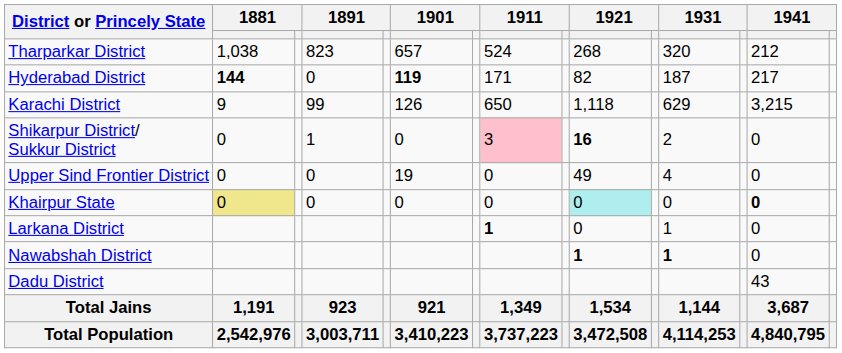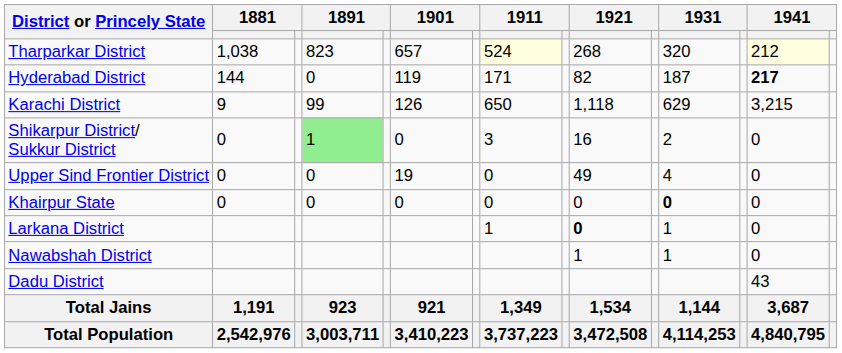Tharparkar District | column 8: no background -> lightyellow background
Tharparkar District | column 14: no background -> lightyellow background
Hyderabad District | column 2: bold -> normal
Hyderabad District | column 6: bold -> normal
Hyderabad District | column 14: normal -> bold
Shikarpur District/ Sukkur District | column 4: no background -> lightgreen background
Shikarpur District/ Sukkur District | column 8: pink background -> no background
Shikarpur District/ Sukkur District | column 10: bold -> normal
Khairpur State | column 2: khaki background -> no background
Khairpur State | column 10: paleturquoise background -> no background
Khairpur State | column 12: normal -> bold
Khairpur State | column 14: bold -> normal
Larkana District | column 8: bold -> normal
Larkana District | column 10: normal -> bold
Nawabshah District | column 10: bold -> normal
Nawabshah District | column 12: bold -> normal
